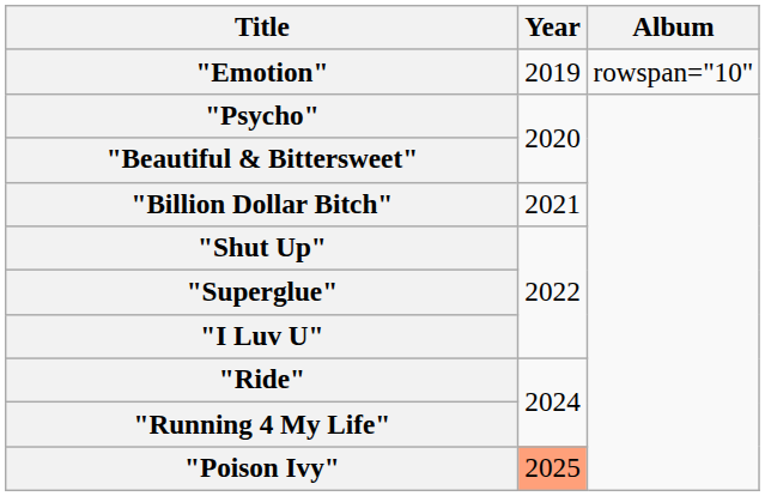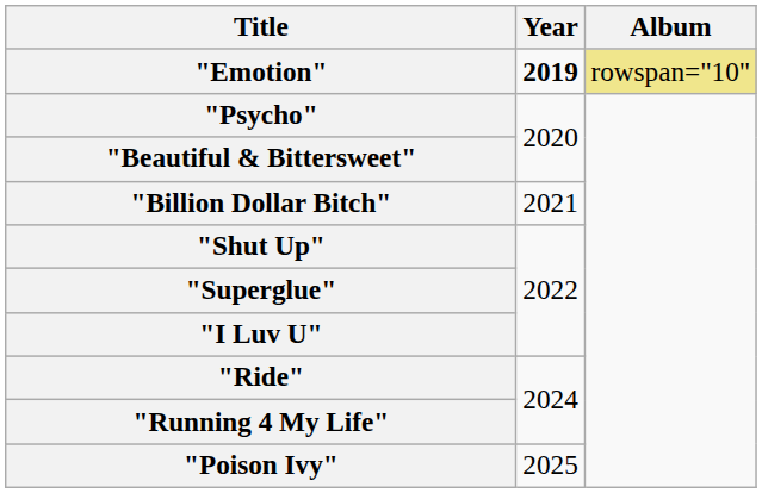"Emotion" | Year: normal -> bold
"Emotion" | Album: no background -> khaki background
"Poison Ivy" | Year: lightsalmon background -> no background
